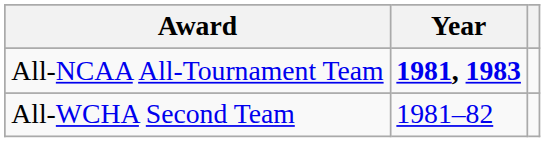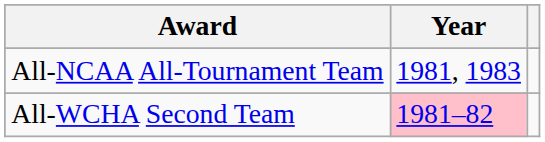row 2 | Year: bold -> normal
row 3 | Year: no background -> pink background
